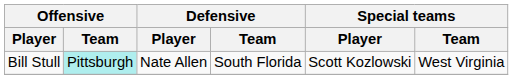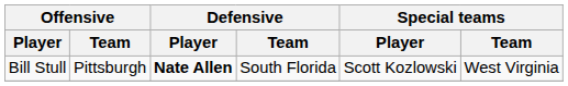Bill Stull | Offensive / Team: paleturquoise background -> no background
Bill Stull | Defensive / Player: normal -> bold
